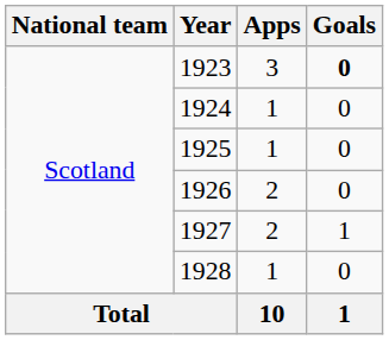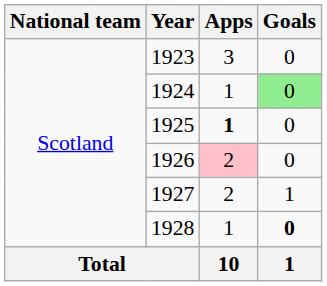1923 | Goals: bold -> normal
1924 | Goals: no background -> lightgreen background
1925 | Apps: normal -> bold
1926 | Apps: no background -> pink background
1928 | Goals: normal -> bold
